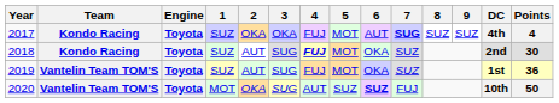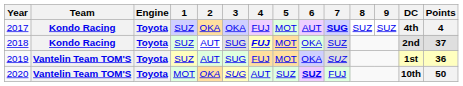2018 | Points: 30 -> 37
